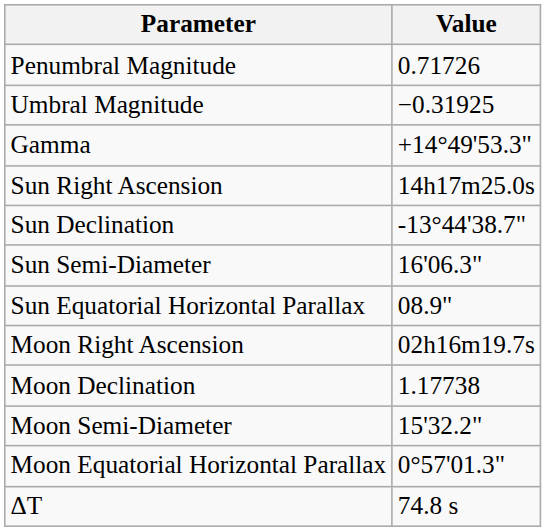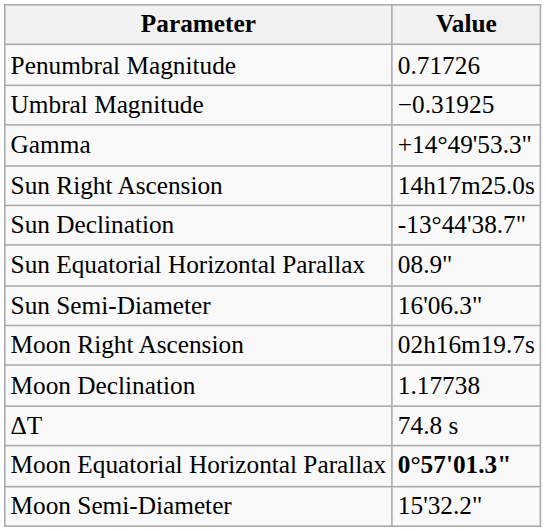rows swapped: Sun Semi-Diameter <-> Sun Equatorial Horizontal Parallax
rows swapped: Moon Semi-Diameter <-> ΔT
Moon Equatorial Horizontal Parallax | Value: normal -> bold
